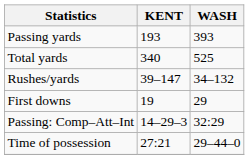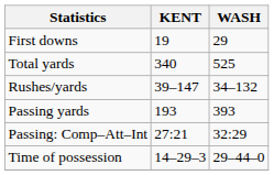rows swapped: First downs <-> Passing yards
Passing: Comp–Att–Int | KENT: 14–29–3 -> 27:21
Time of possession | KENT: 27:21 -> 14–29–3
